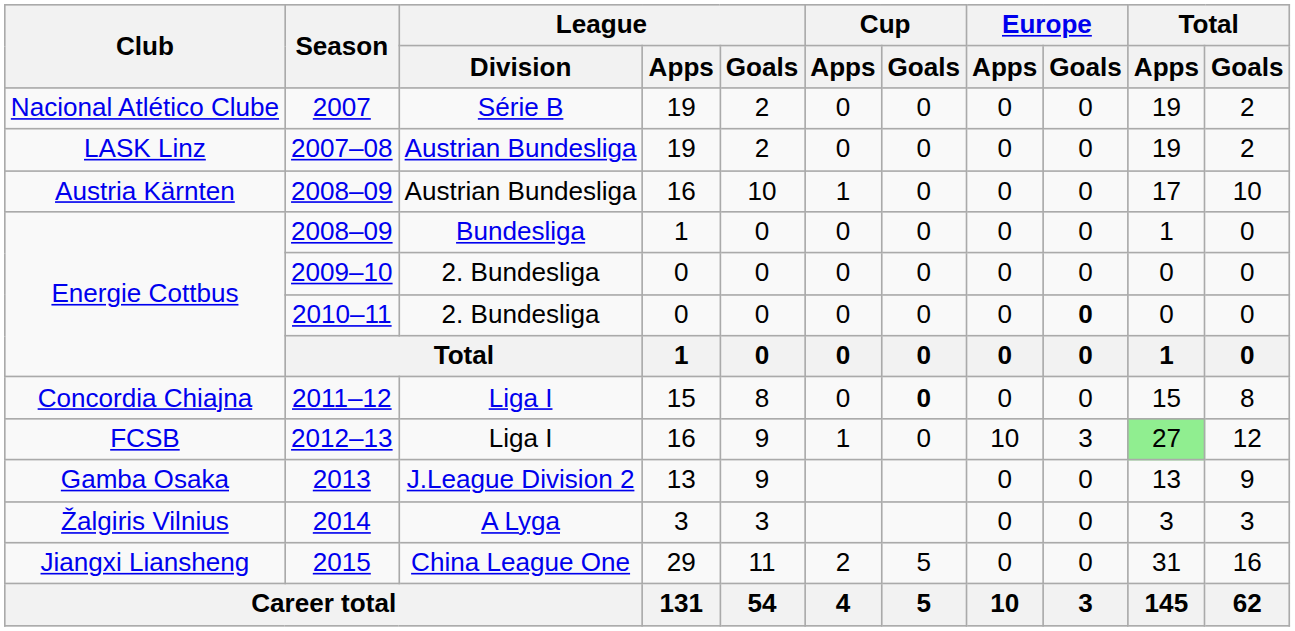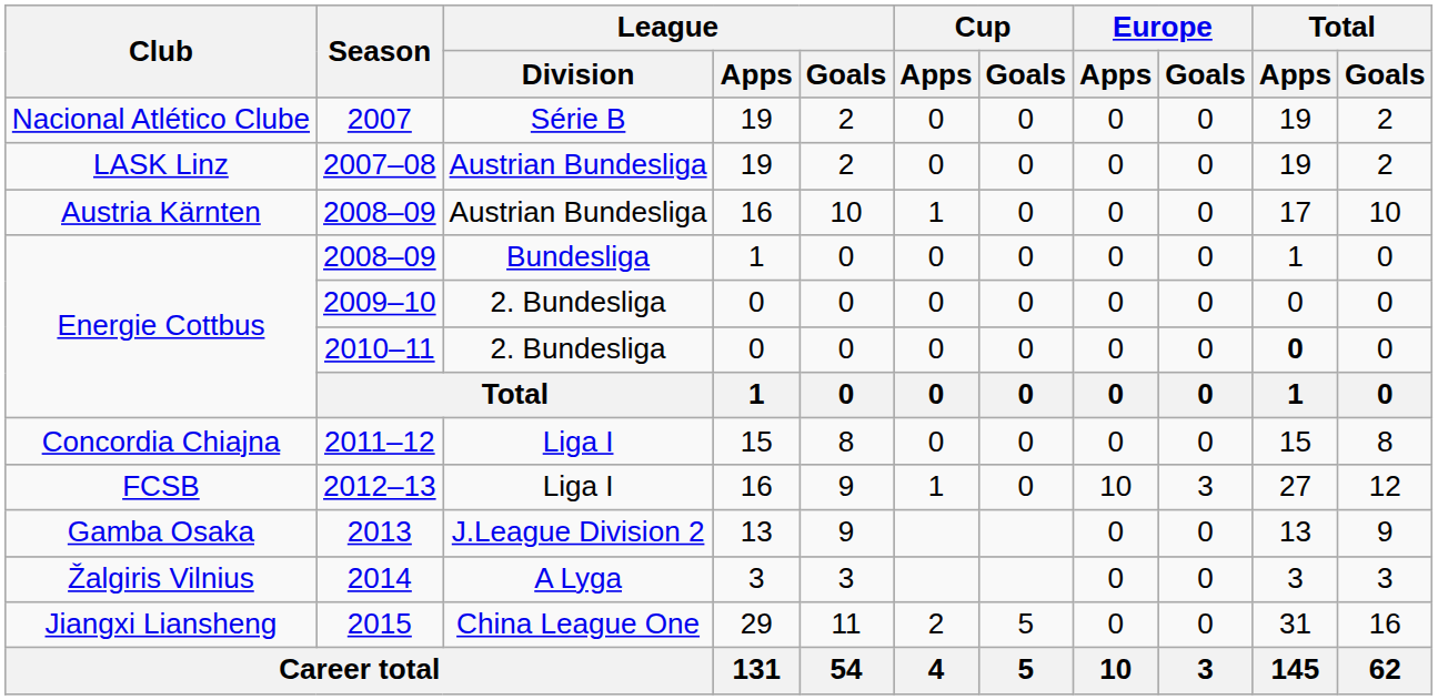2010–11 | Europe / Goals: bold -> normal
2010–11 | Total / Apps: normal -> bold
2011–12 | Cup / Goals: bold -> normal
2012–13 | Total / Apps: lightgreen background -> no background
